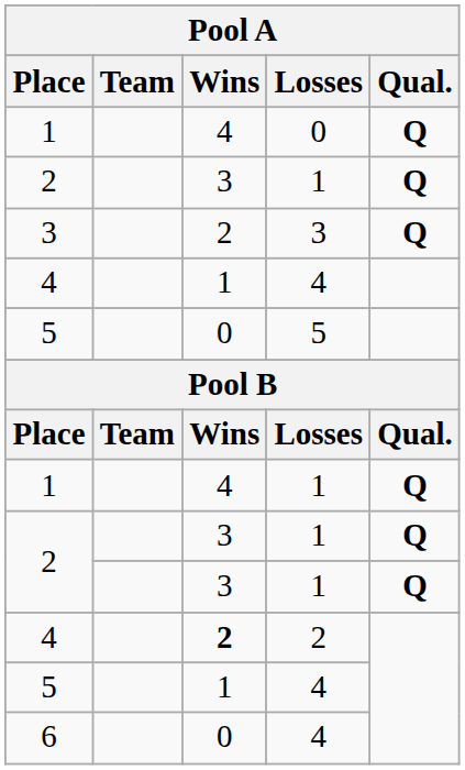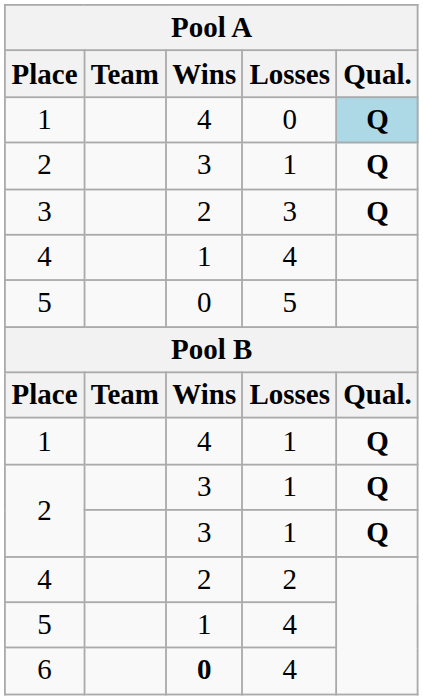1 / 0 | Qual.: no background -> lightblue background
4 / 2 | Wins: bold -> normal
6 | Wins: normal -> bold
